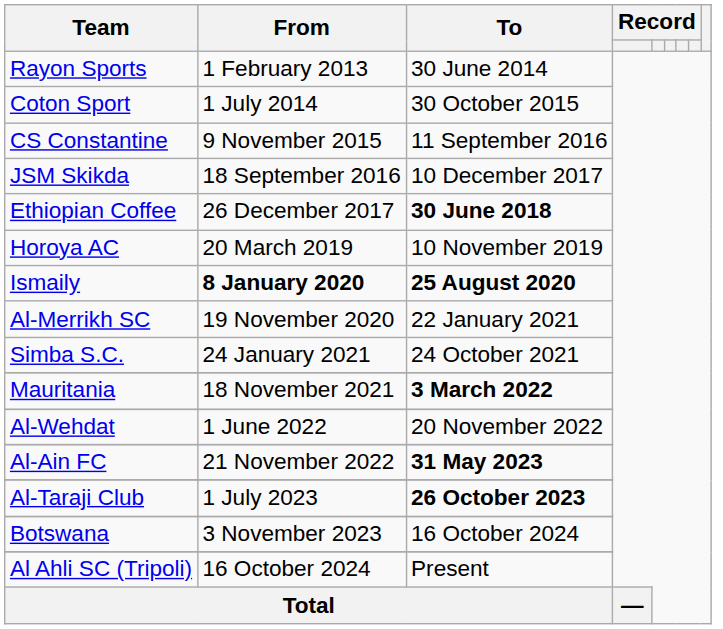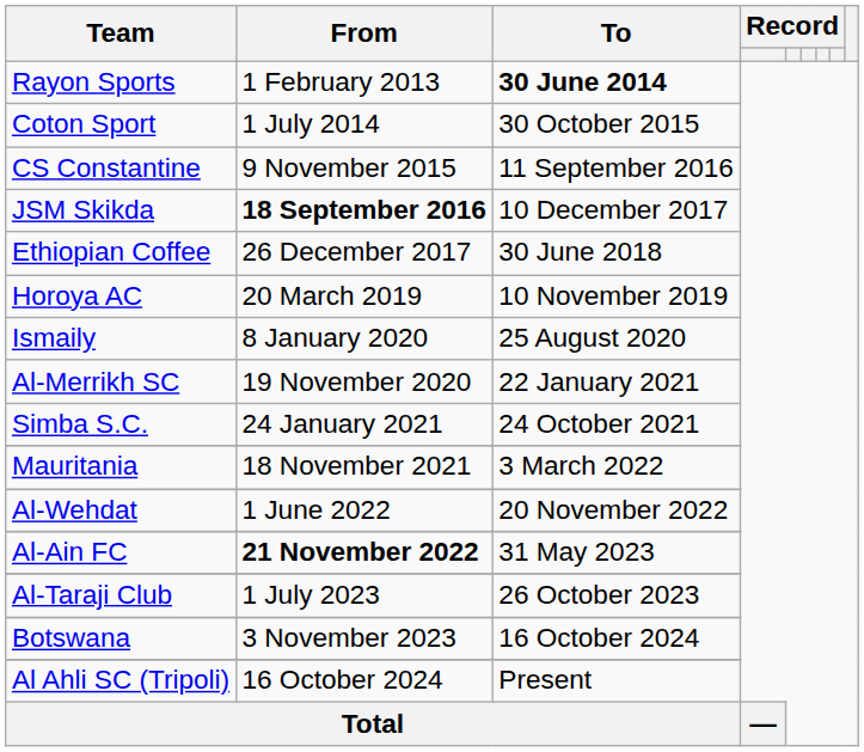Rayon Sports | To: normal -> bold
JSM Skikda | From: normal -> bold
Ethiopian Coffee | To: bold -> normal
Ismaily | From: bold -> normal
Ismaily | To: bold -> normal
Mauritania | To: bold -> normal
Al-Ain FC | From: normal -> bold
Al-Ain FC | To: bold -> normal
Al-Taraji Club | To: bold -> normal
